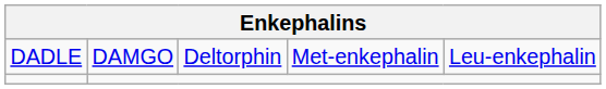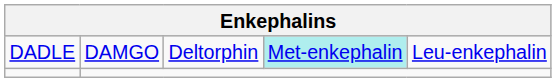DADLE | column 4: no background -> paleturquoise background
